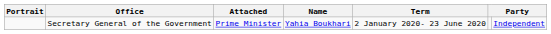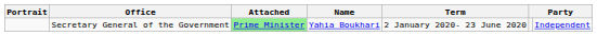Secretary General of the Government | Attached: no background -> lightgreen background
